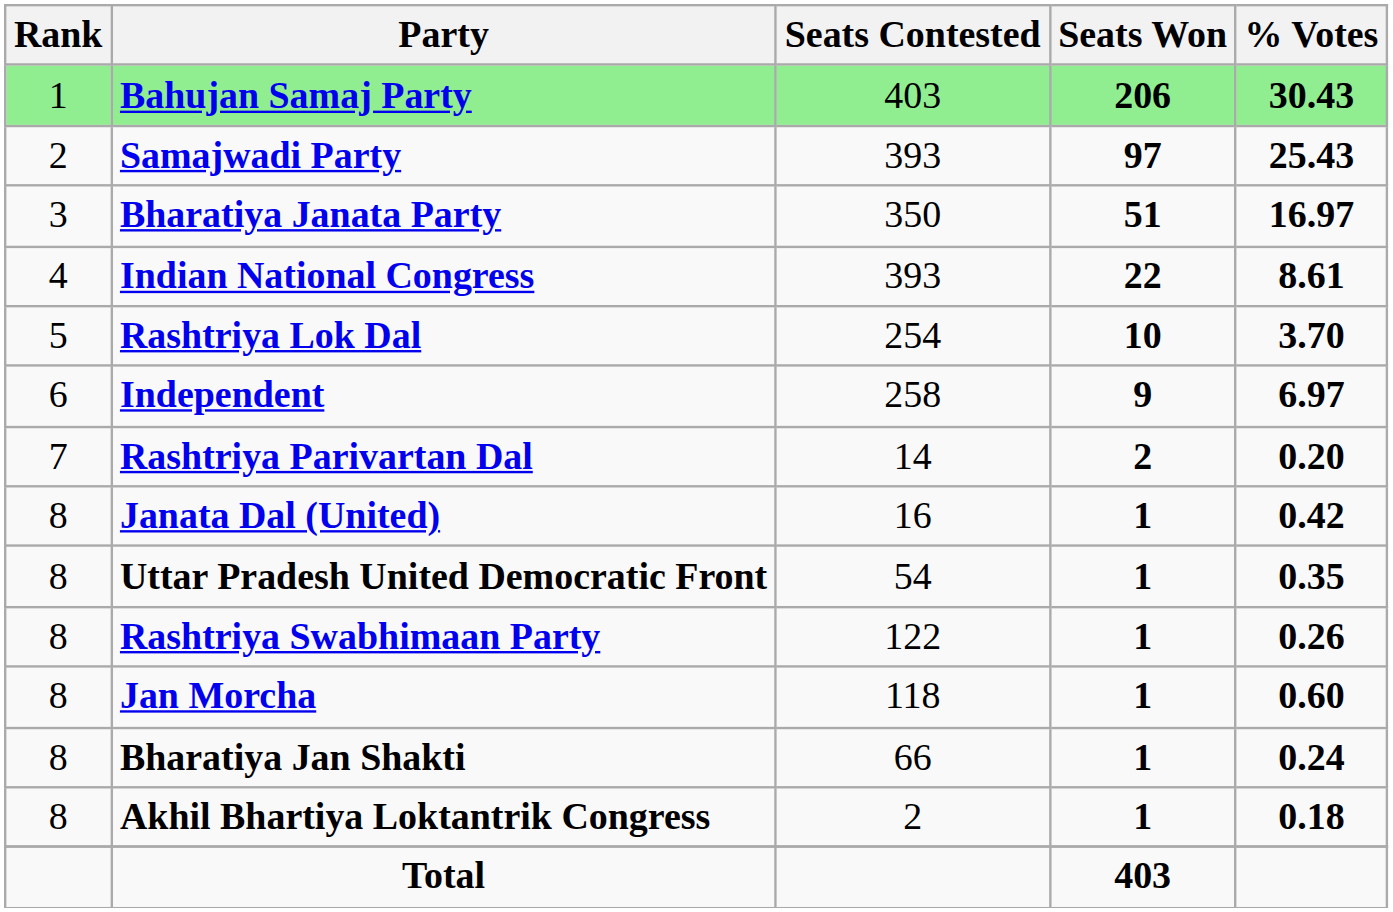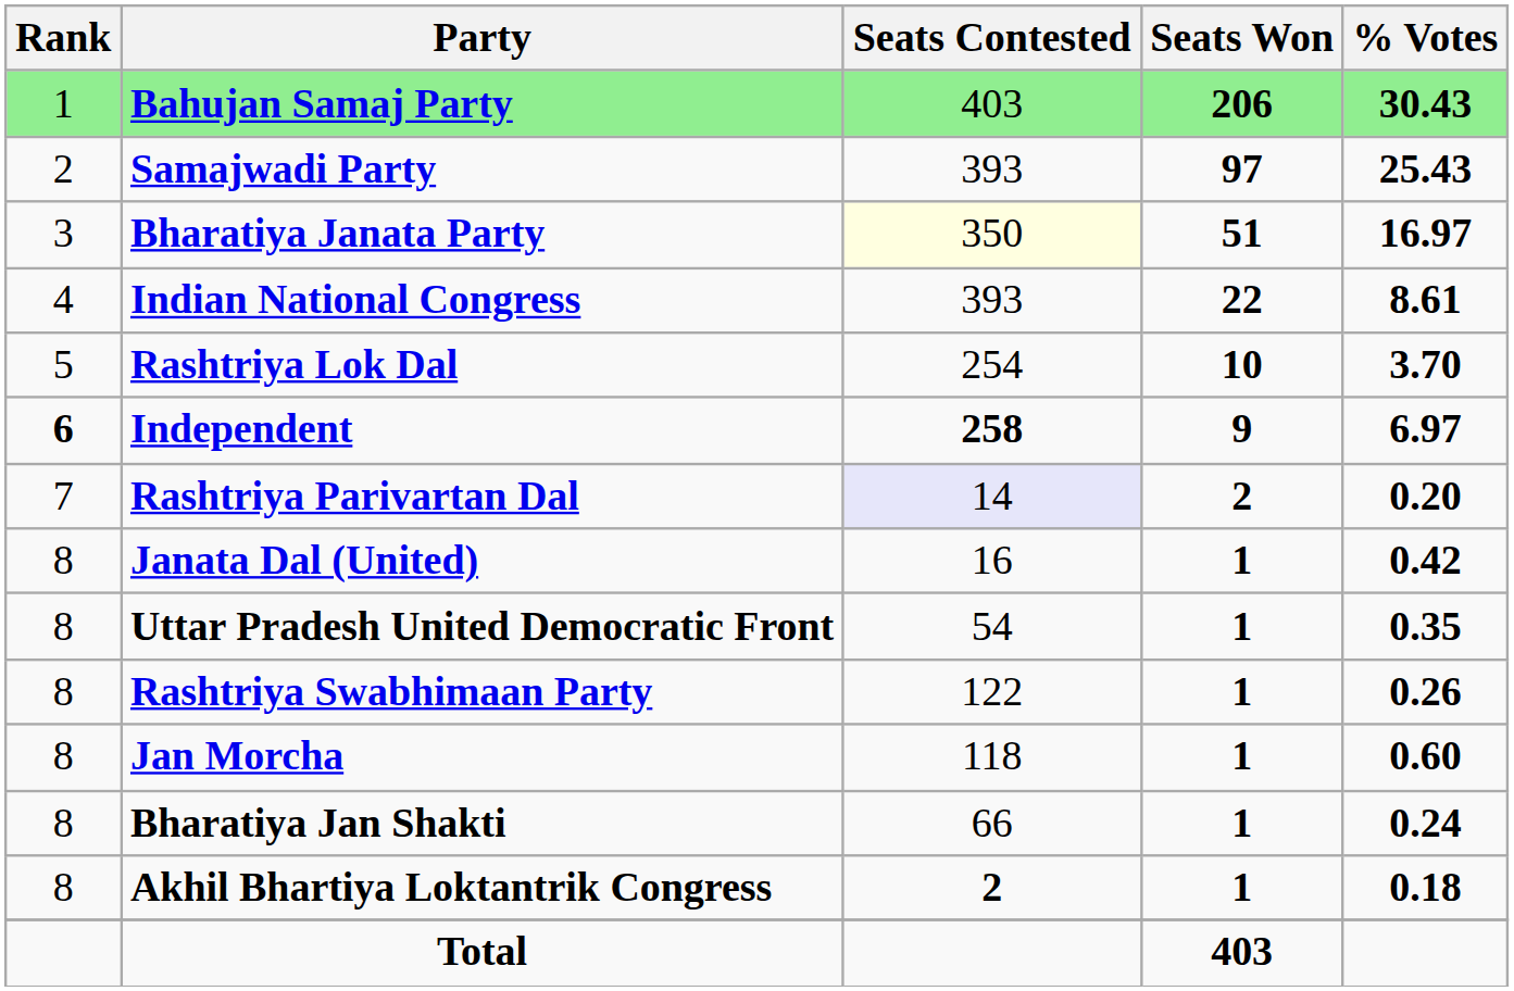Bharatiya Janata Party | Seats Contested: no background -> lightyellow background
Independent | Rank: normal -> bold
Independent | Seats Contested: normal -> bold
Rashtriya Parivartan Dal | Seats Contested: no background -> lavender background
Akhil Bhartiya Loktantrik Congress | Seats Contested: normal -> bold
